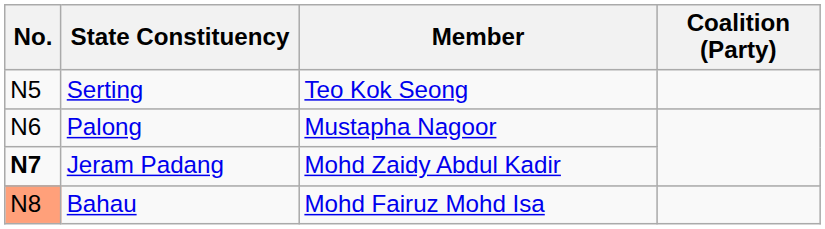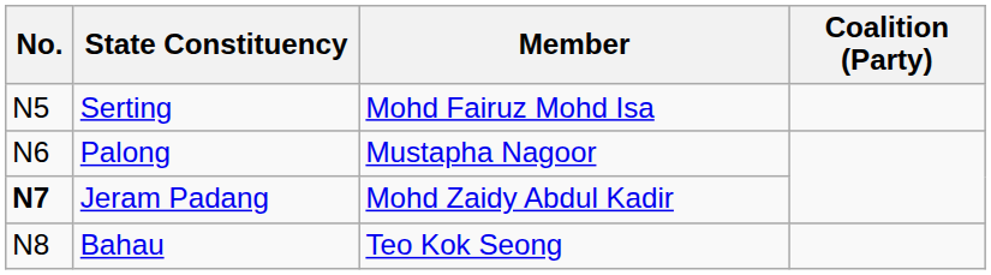Serting | Member: Teo Kok Seong -> Mohd Fairuz Mohd Isa
Bahau | No.: lightsalmon background -> no background
Bahau | Member: Mohd Fairuz Mohd Isa -> Teo Kok Seong
